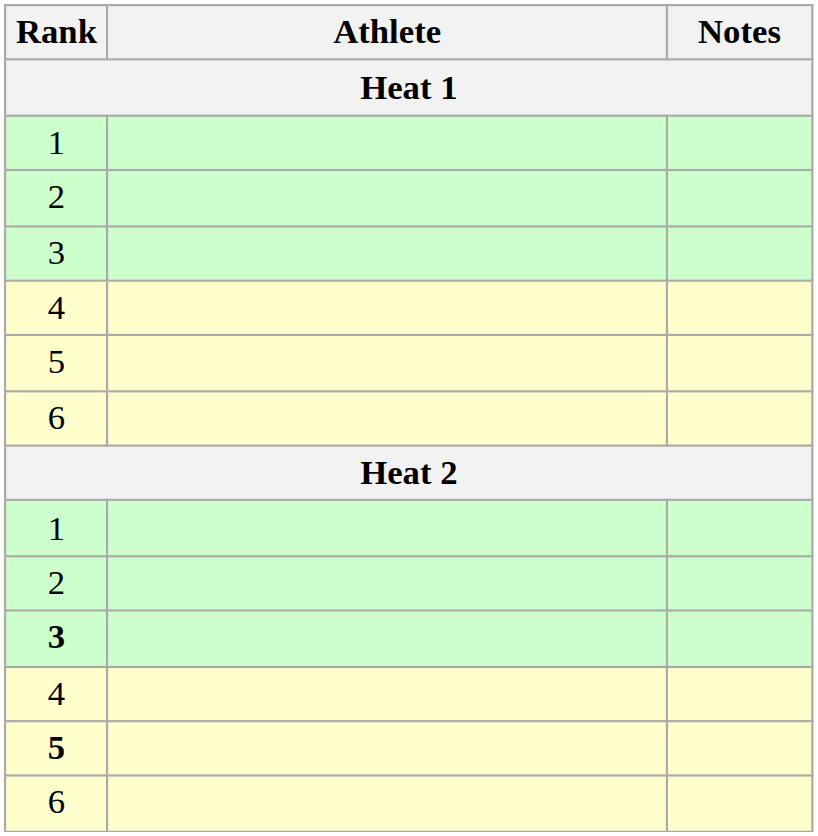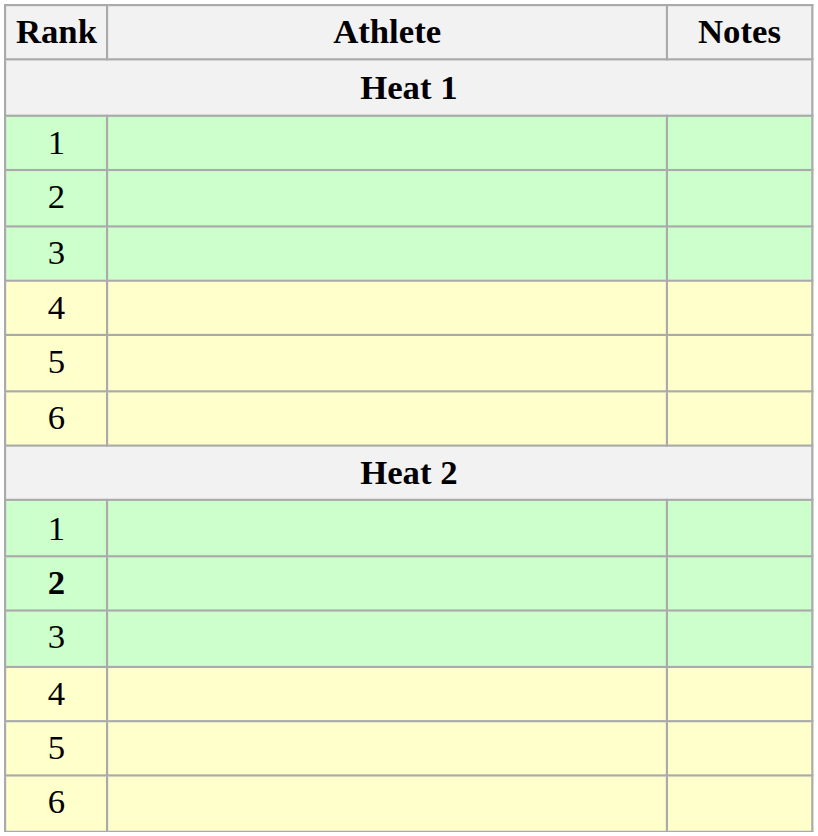row 11 | Rank: normal -> bold
row 12 | Rank: bold -> normal
row 14 | Rank: bold -> normal
